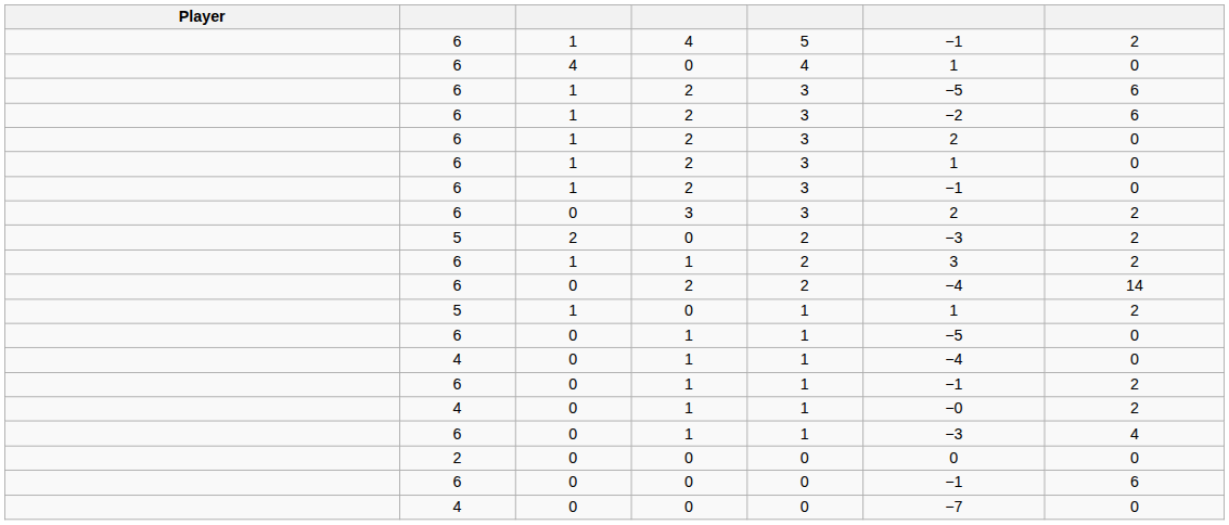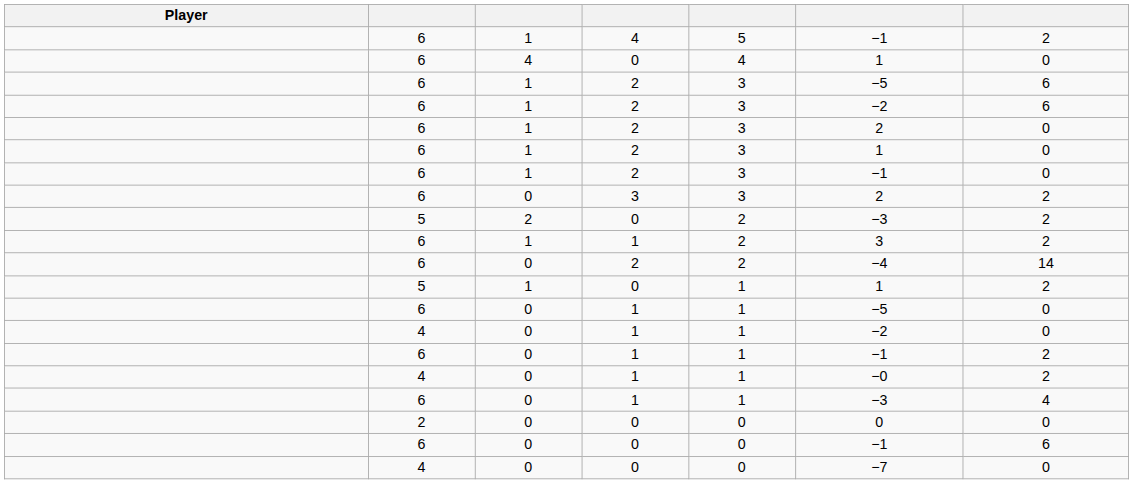row 15 | column 6: −4 -> −2
